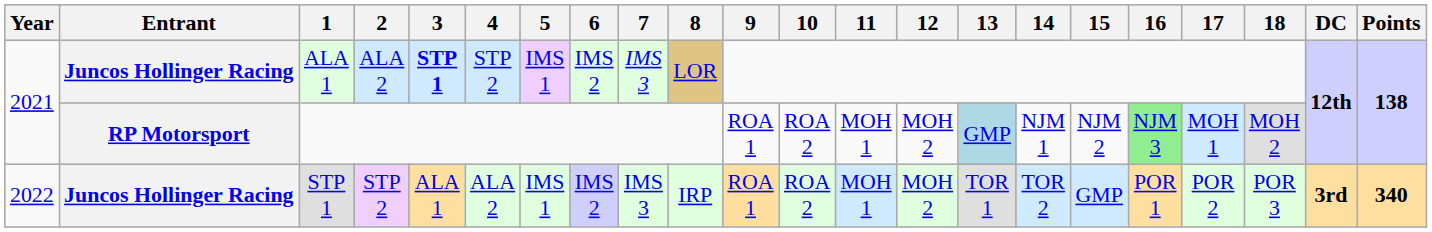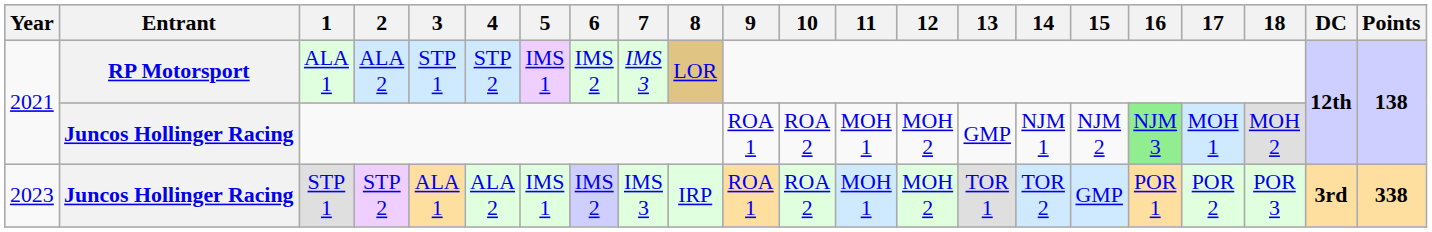row 2 | Entrant: Juncos Hollinger Racing -> RP Motorsport
row 2 | 3: bold -> normal
row 3 | Entrant: RP Motorsport -> Juncos Hollinger Racing
row 3 | 13: lightblue background -> no background
row 4 | Year: 2022 -> 2023
row 4 | Points: 340 -> 338
